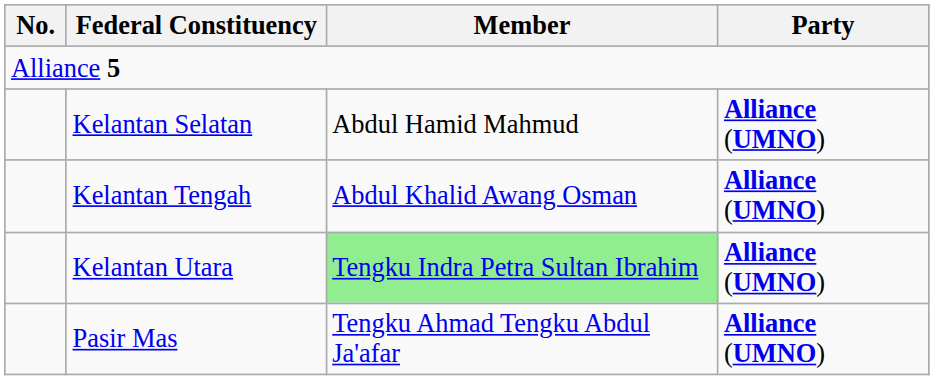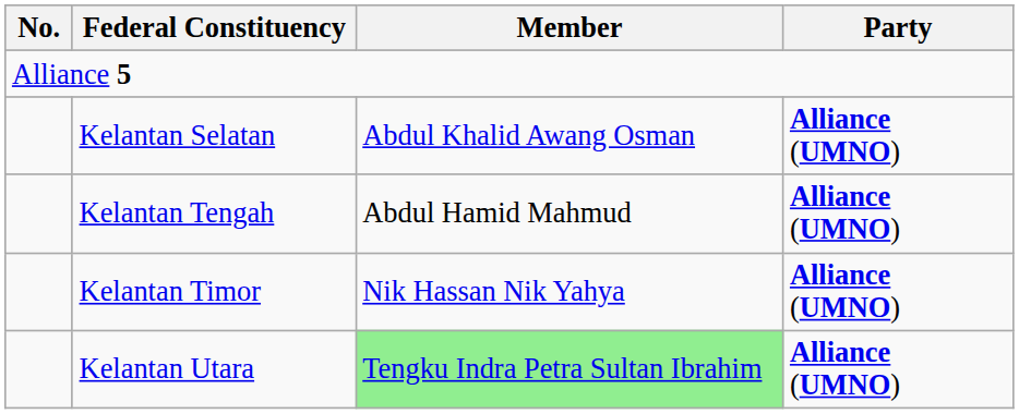Kelantan Selatan | Member: Abdul Hamid Mahmud -> Abdul Khalid Awang Osman
Kelantan Tengah | Member: Abdul Khalid Awang Osman -> Abdul Hamid Mahmud
+ row: Kelantan Timor | Nik Hassan Nik Yahya | Alliance (UMNO)
- row: Pasir Mas | Tengku Ahmad Tengku Abdul Ja'afar | Alliance (UMNO)
